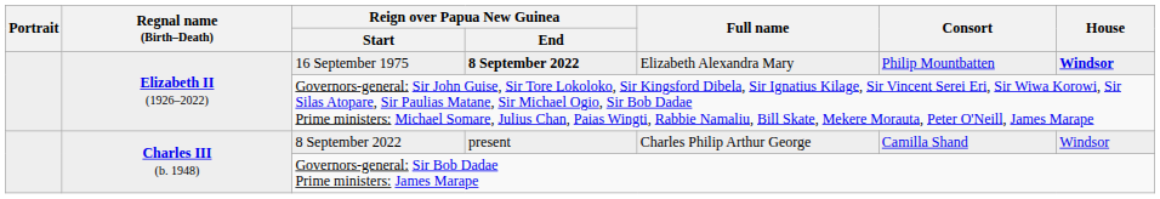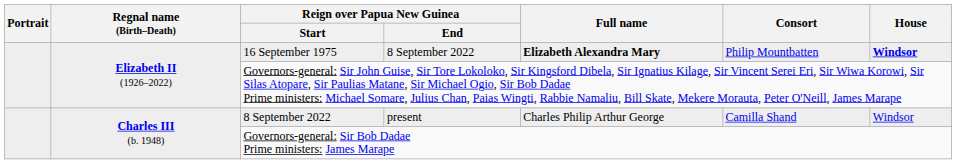16 September 1975 | Reign over Papua New Guinea / End: bold -> normal
16 September 1975 | Full name: normal -> bold
